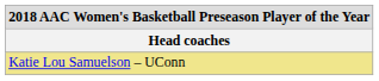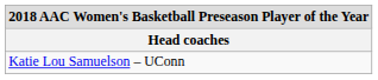row 3 | column 1: khaki background -> no background
